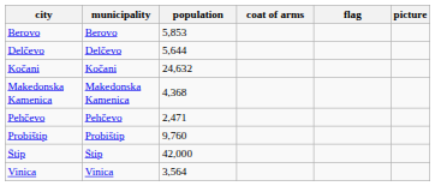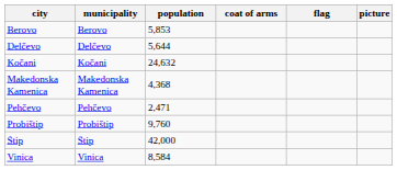row 9 | population: 3,564 -> 8,584
